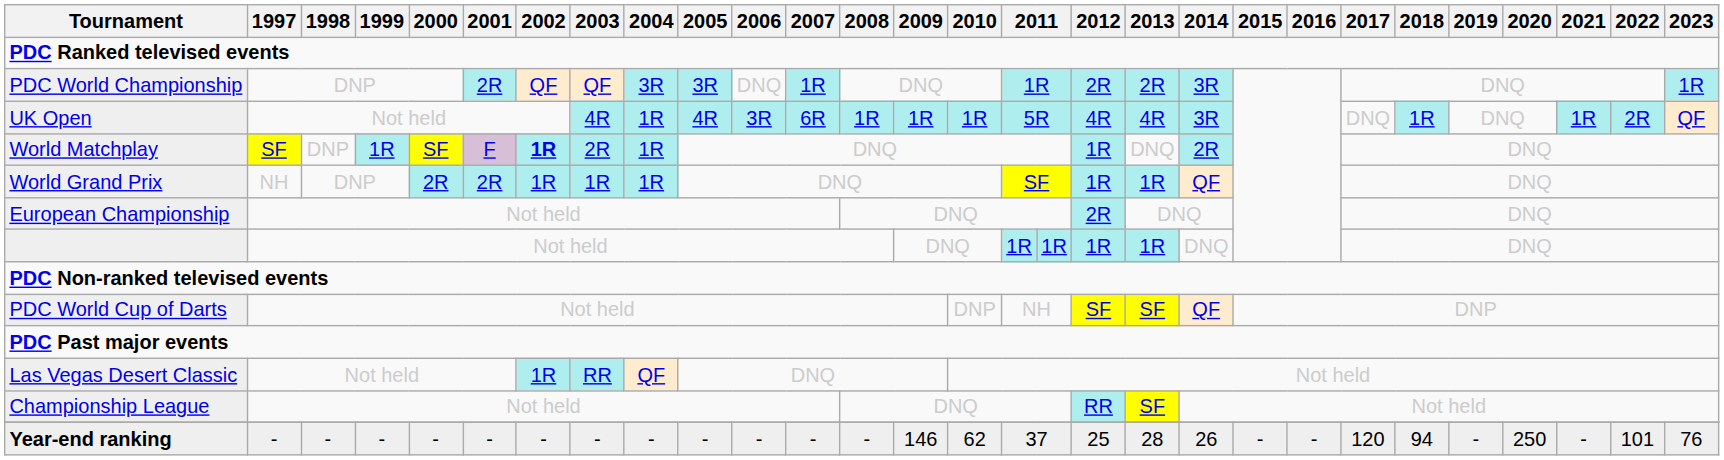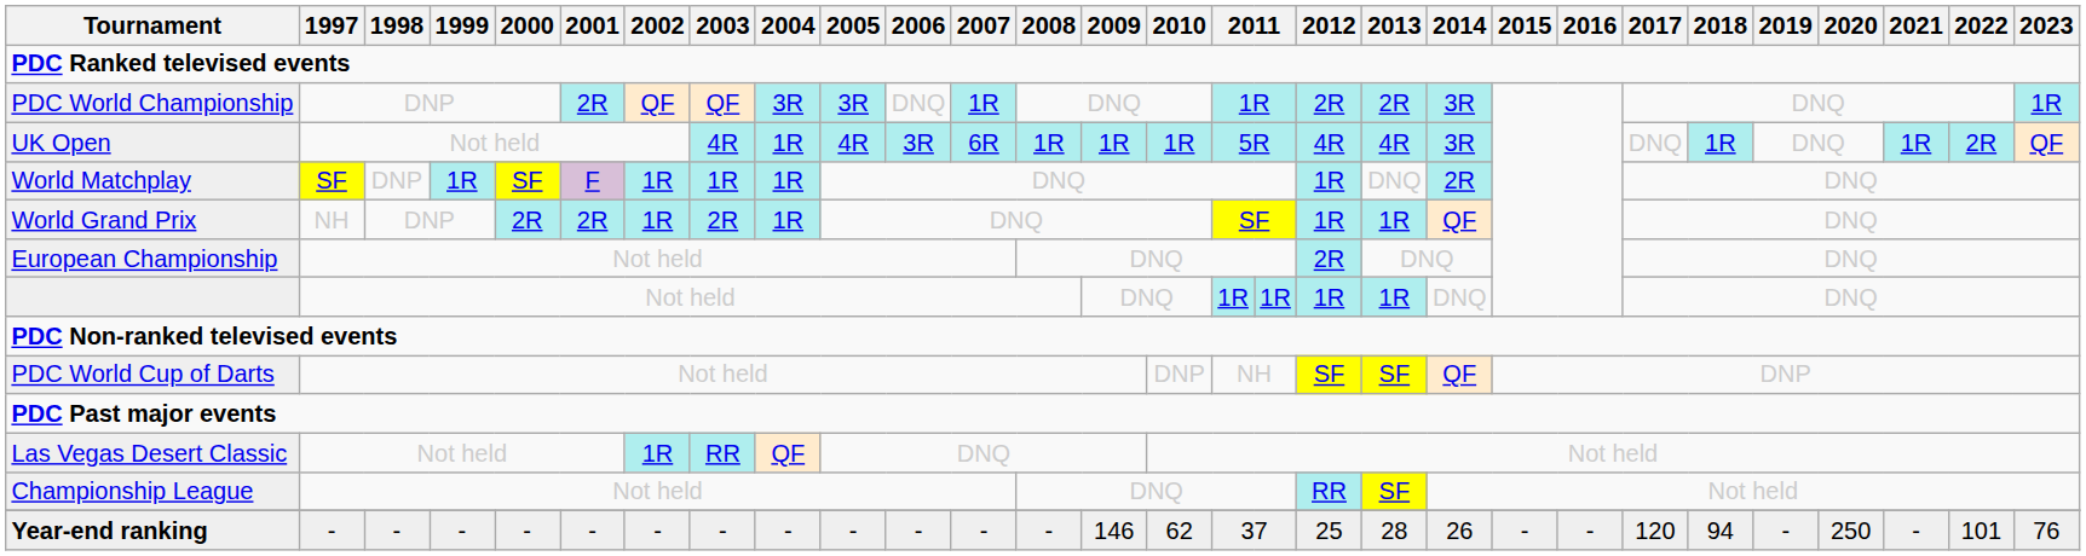World Matchplay | 2002: bold -> normal
World Matchplay | 2003: 2R -> 1R
World Grand Prix | 2003: 1R -> 2R
